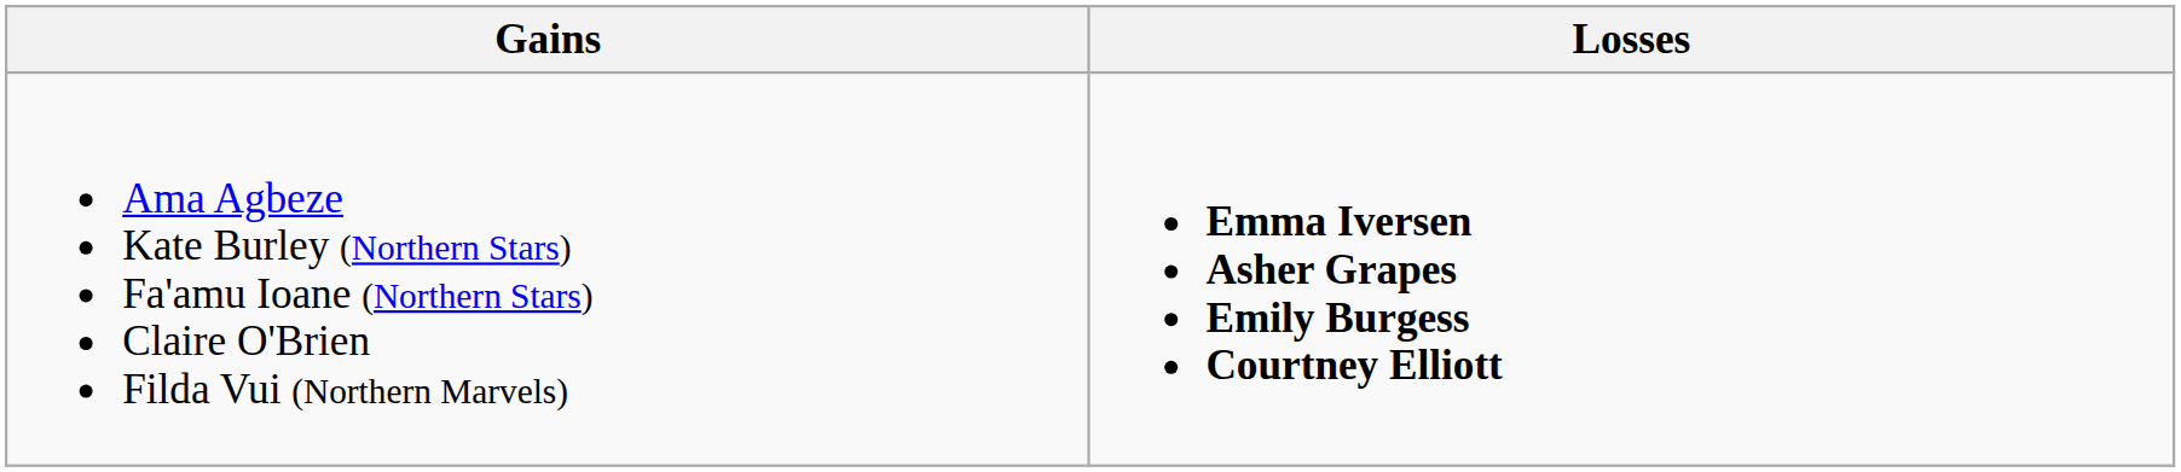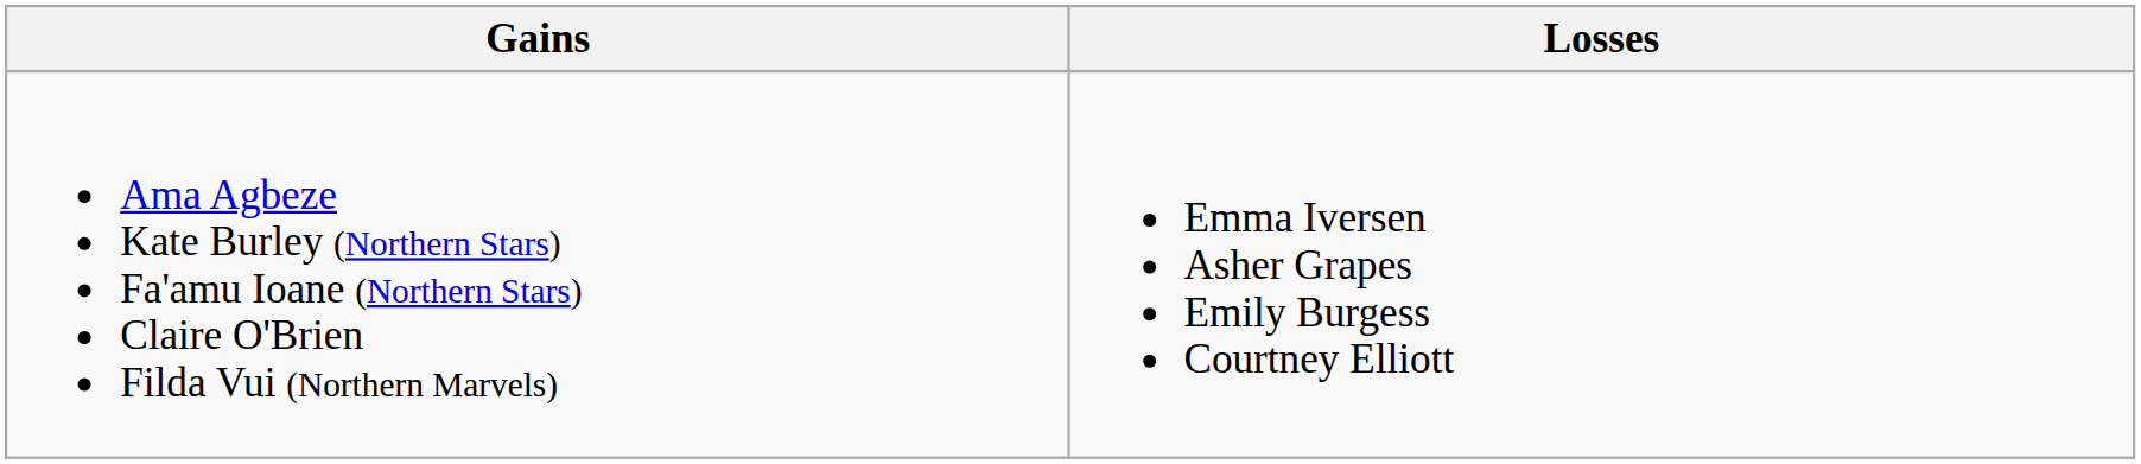row 2 | Losses: bold -> normal
